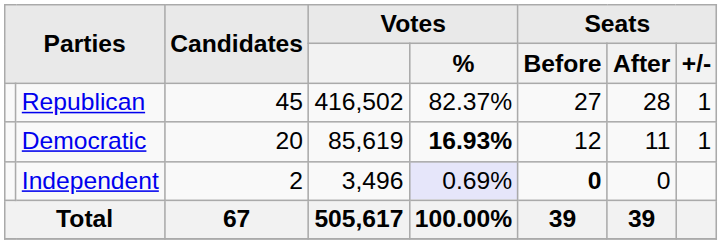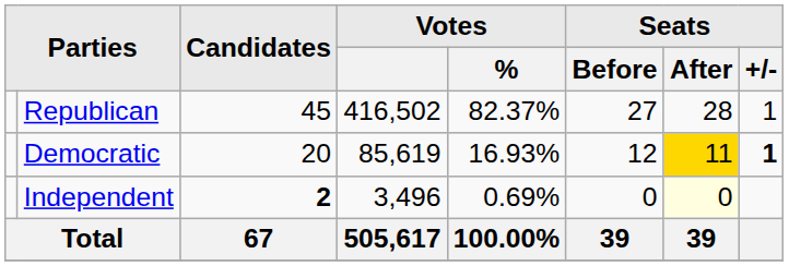Democratic | Votes / %: bold -> normal
Democratic | Seats / After: no background -> gold background
Democratic | Seats / +/-: normal -> bold
Independent | Candidates: normal -> bold
Independent | Votes / %: lavender background -> no background
Independent | Seats / Before: bold -> normal
Independent | Seats / After: no background -> lightyellow background
